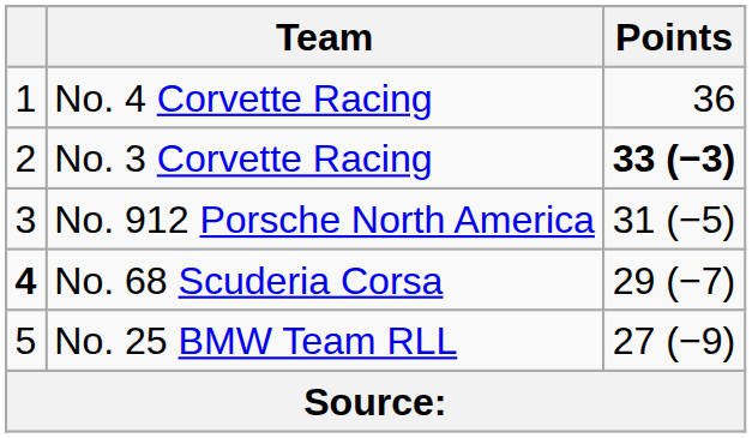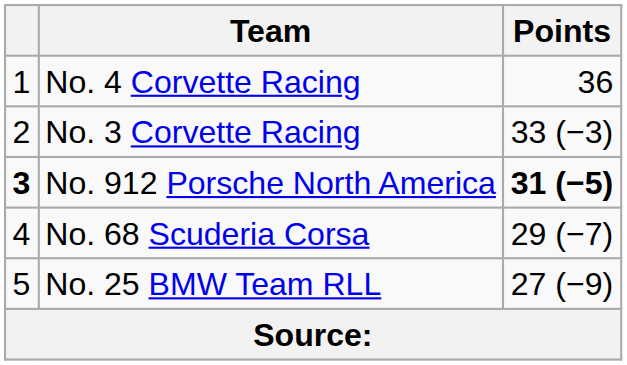No. 3 Corvette Racing | Points: bold -> normal
No. 912 Porsche North America | column 1: normal -> bold
No. 912 Porsche North America | Points: normal -> bold
No. 68 Scuderia Corsa | column 1: bold -> normal
